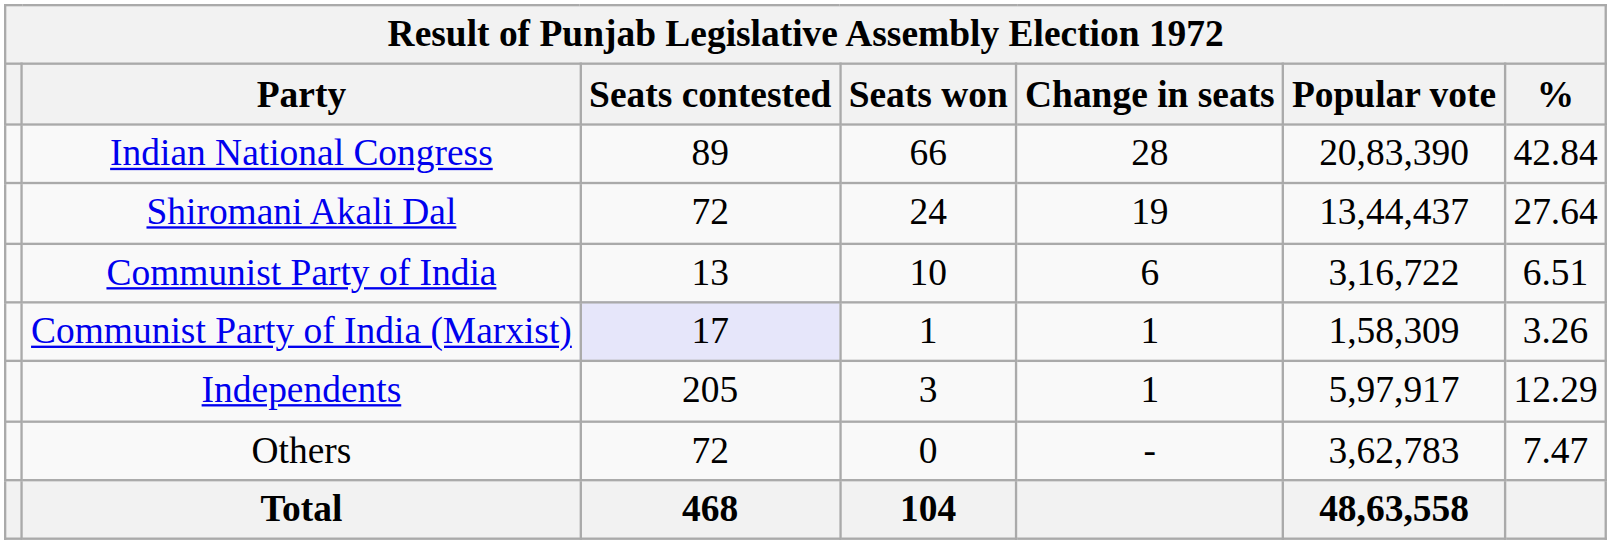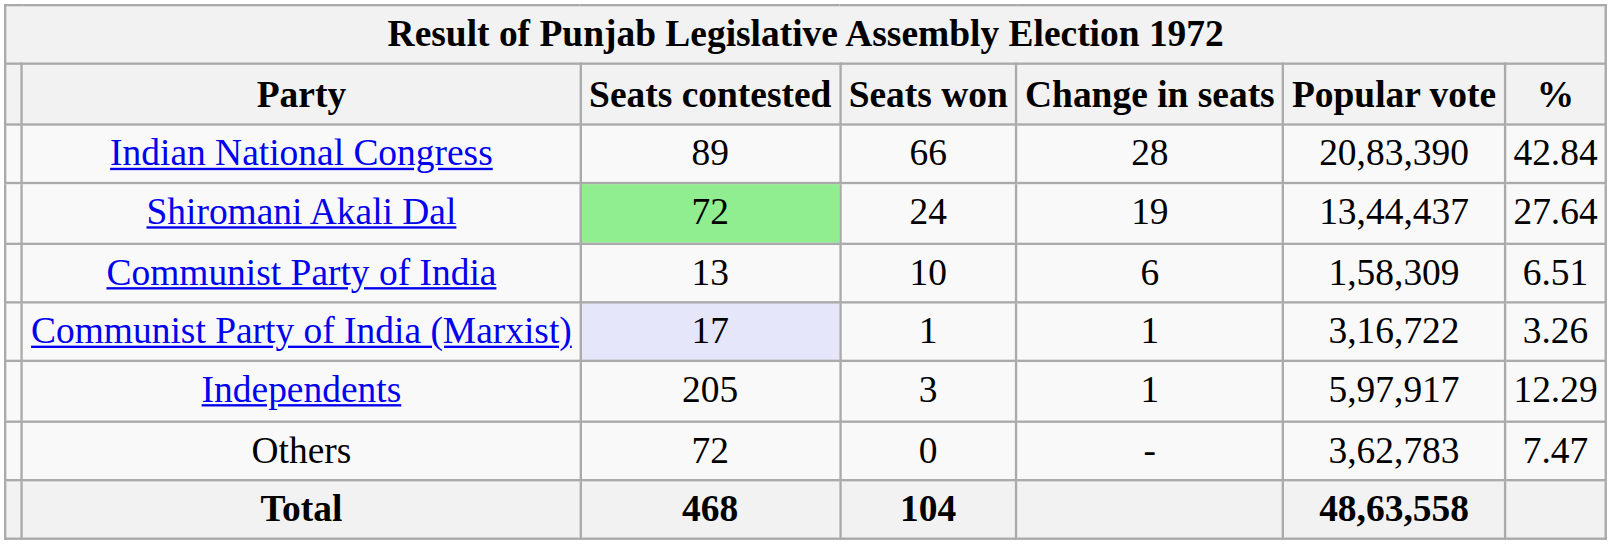Shiromani Akali Dal | Seats contested: no background -> lightgreen background
Communist Party of India | Popular vote: 3,16,722 -> 1,58,309
Communist Party of India (Marxist) | Popular vote: 1,58,309 -> 3,16,722
